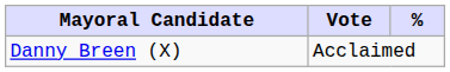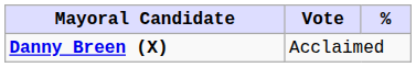Danny Breen (X) | Mayoral Candidate: normal -> bold
